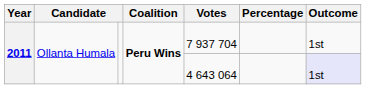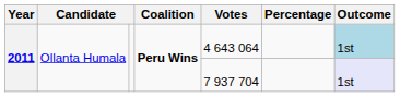row 2 | Votes: 7 937 704 -> 4 643 064
row 2 | Outcome: no background -> lightblue background
row 3 | Votes: 4 643 064 -> 7 937 704
